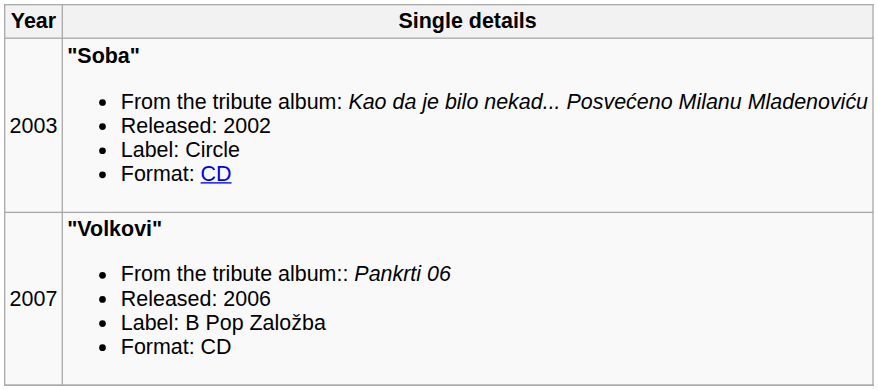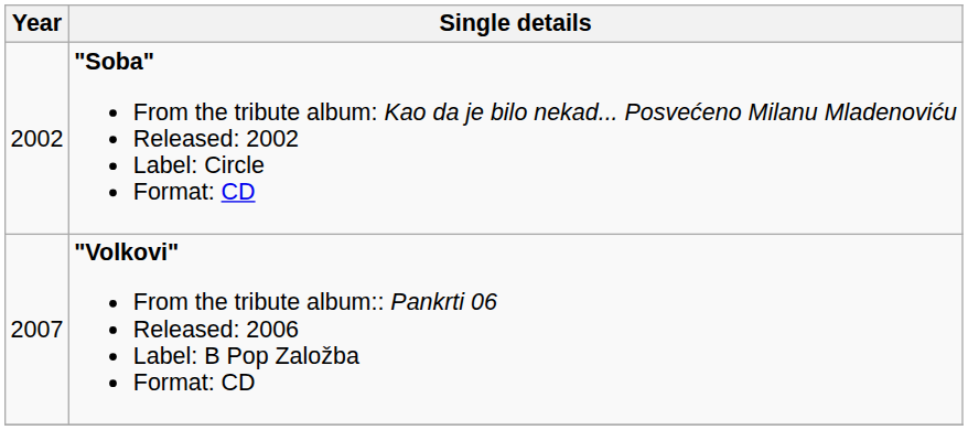row 2 | Year: 2003 -> 2002
